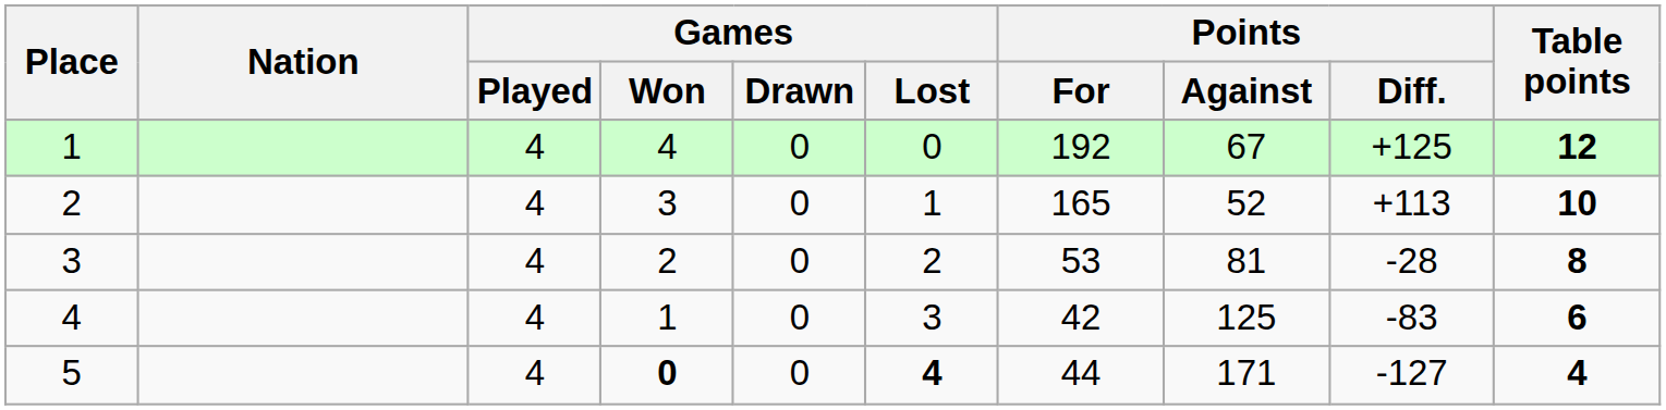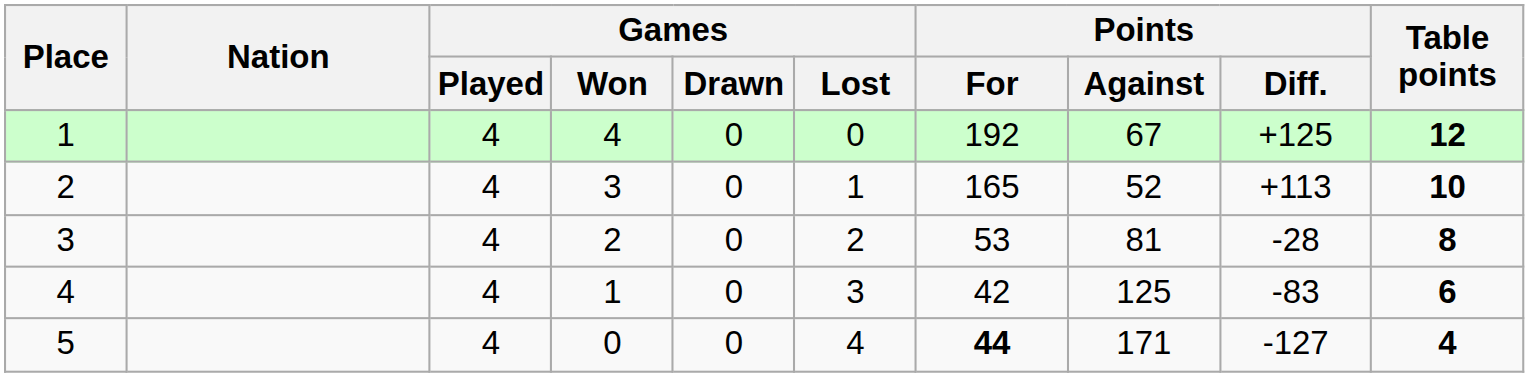5 | Games / Won: bold -> normal
5 | Games / Lost: bold -> normal
5 | Points / For: normal -> bold
